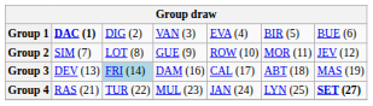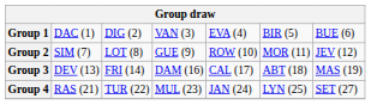Group 1 | column 2: bold -> normal
Group 3 | column 3: lightblue background -> no background
Group 4 | column 7: bold -> normal
